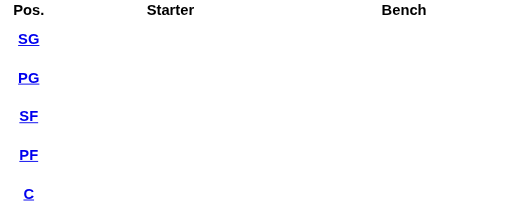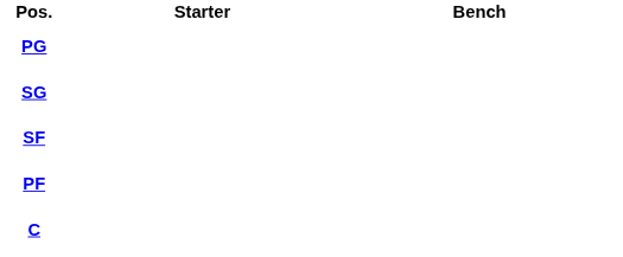rows swapped: PG <-> SG
